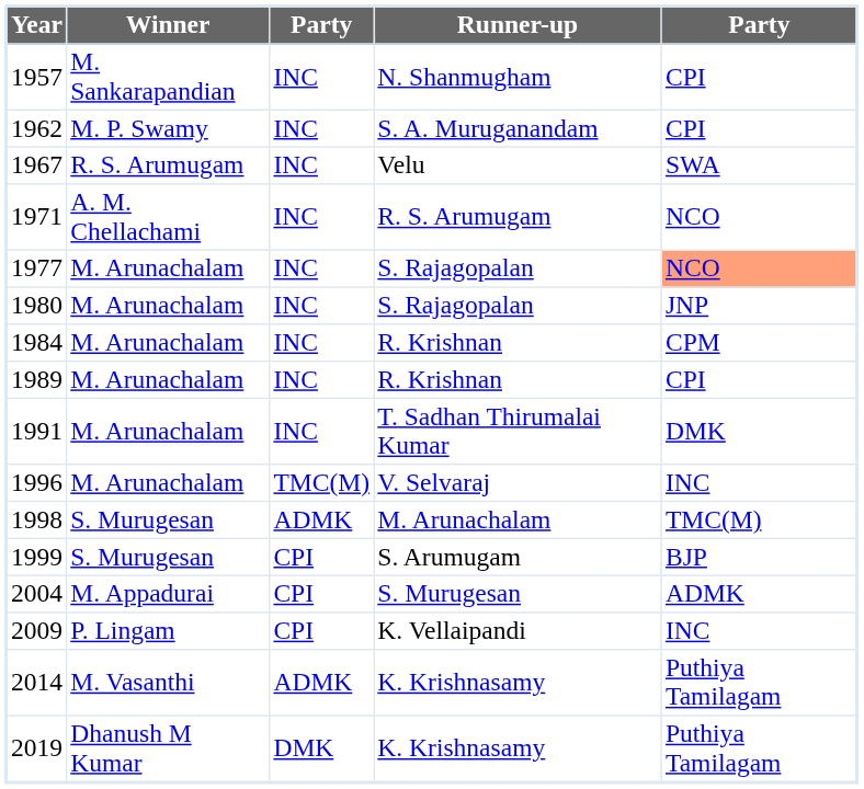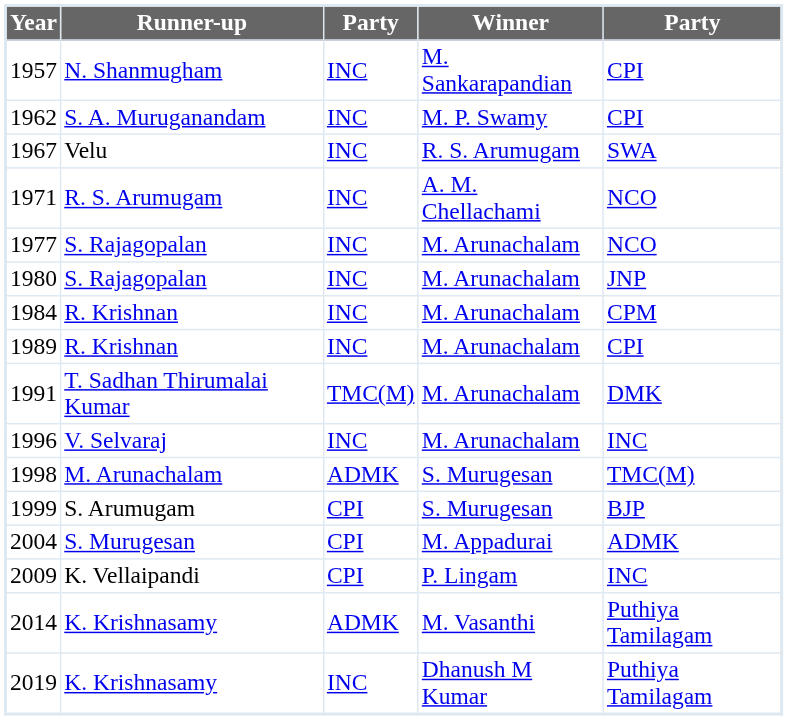columns swapped: Winner <-> Runner-up
1977 | column 5: lightsalmon background -> no background
1991 | column 3: INC -> TMC(M)
1996 | column 3: TMC(M) -> INC
2019 | column 3: DMK -> INC
